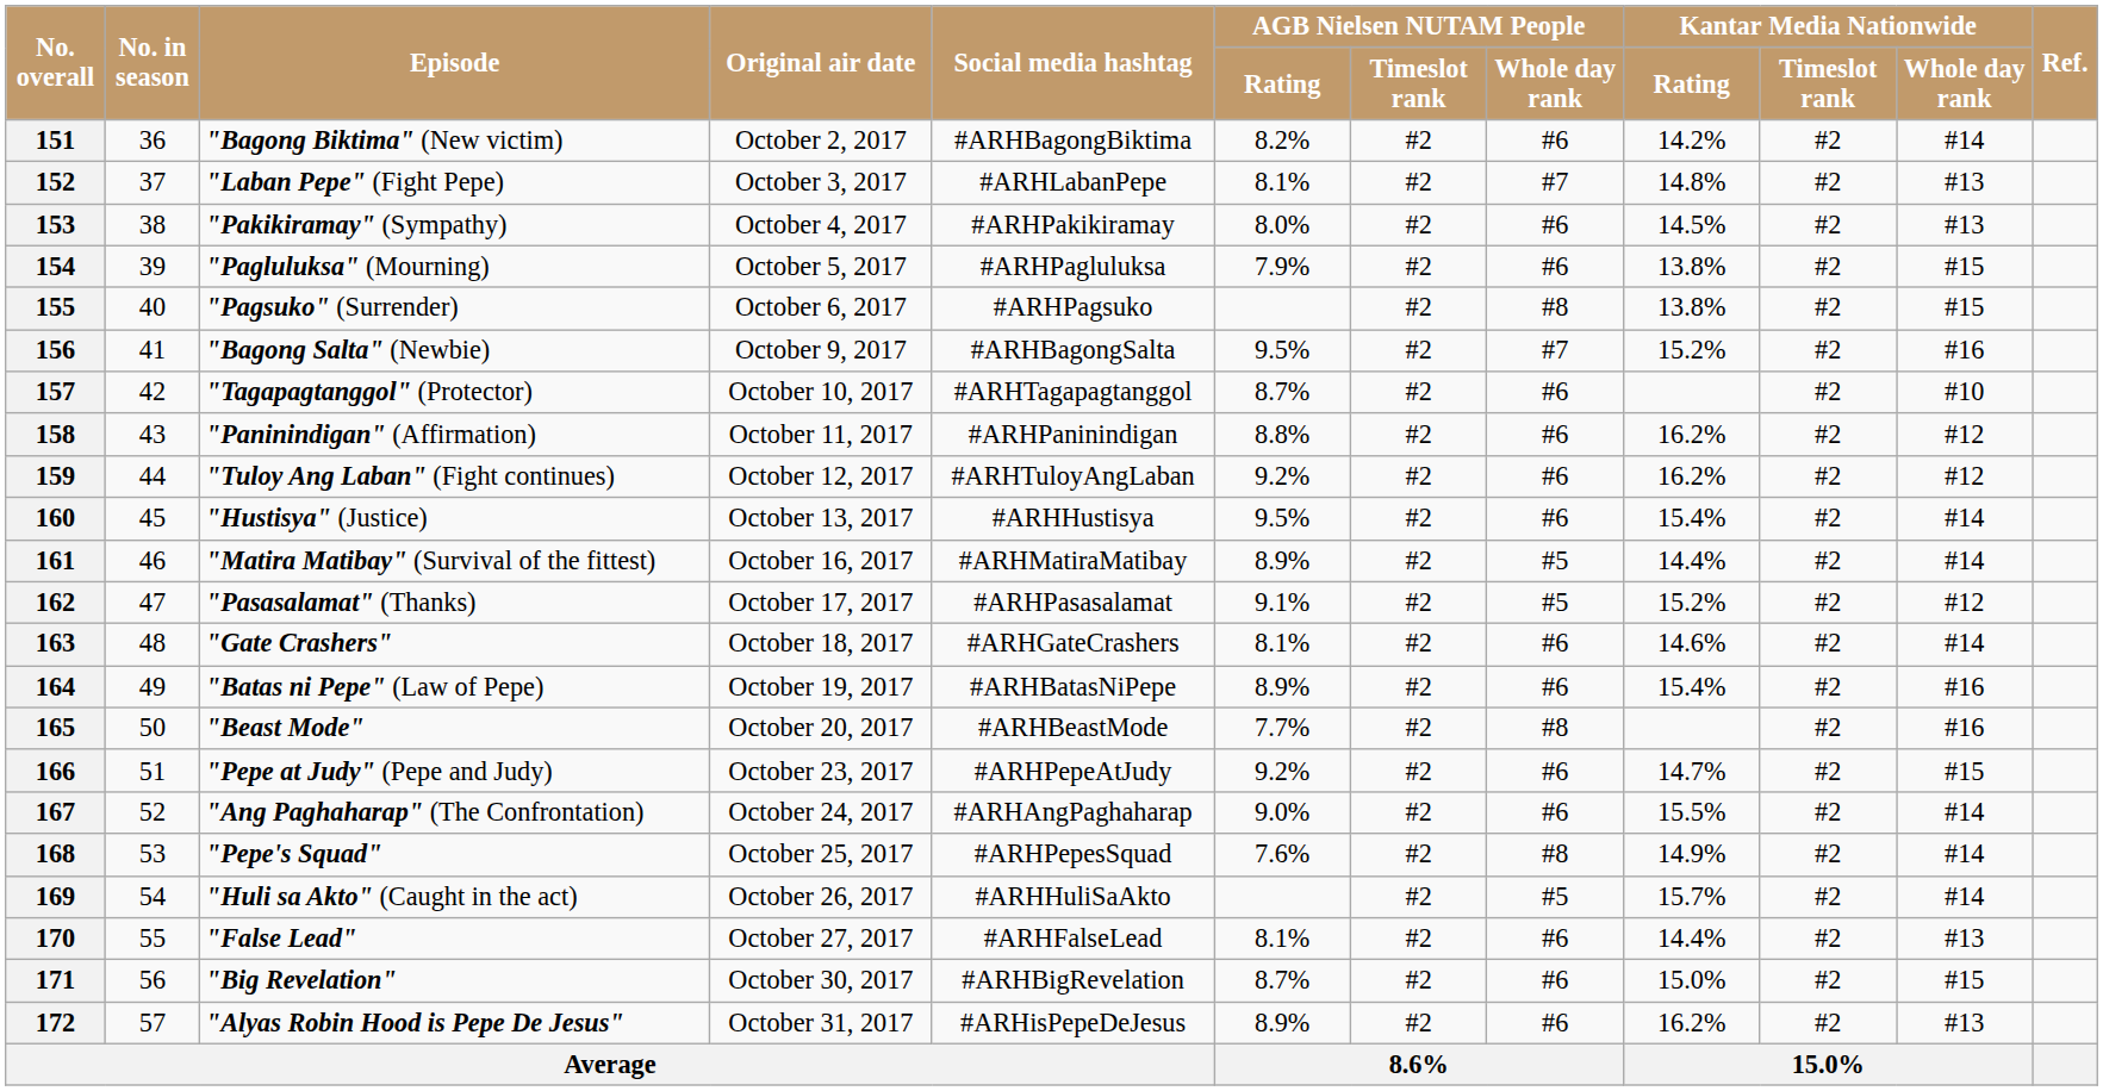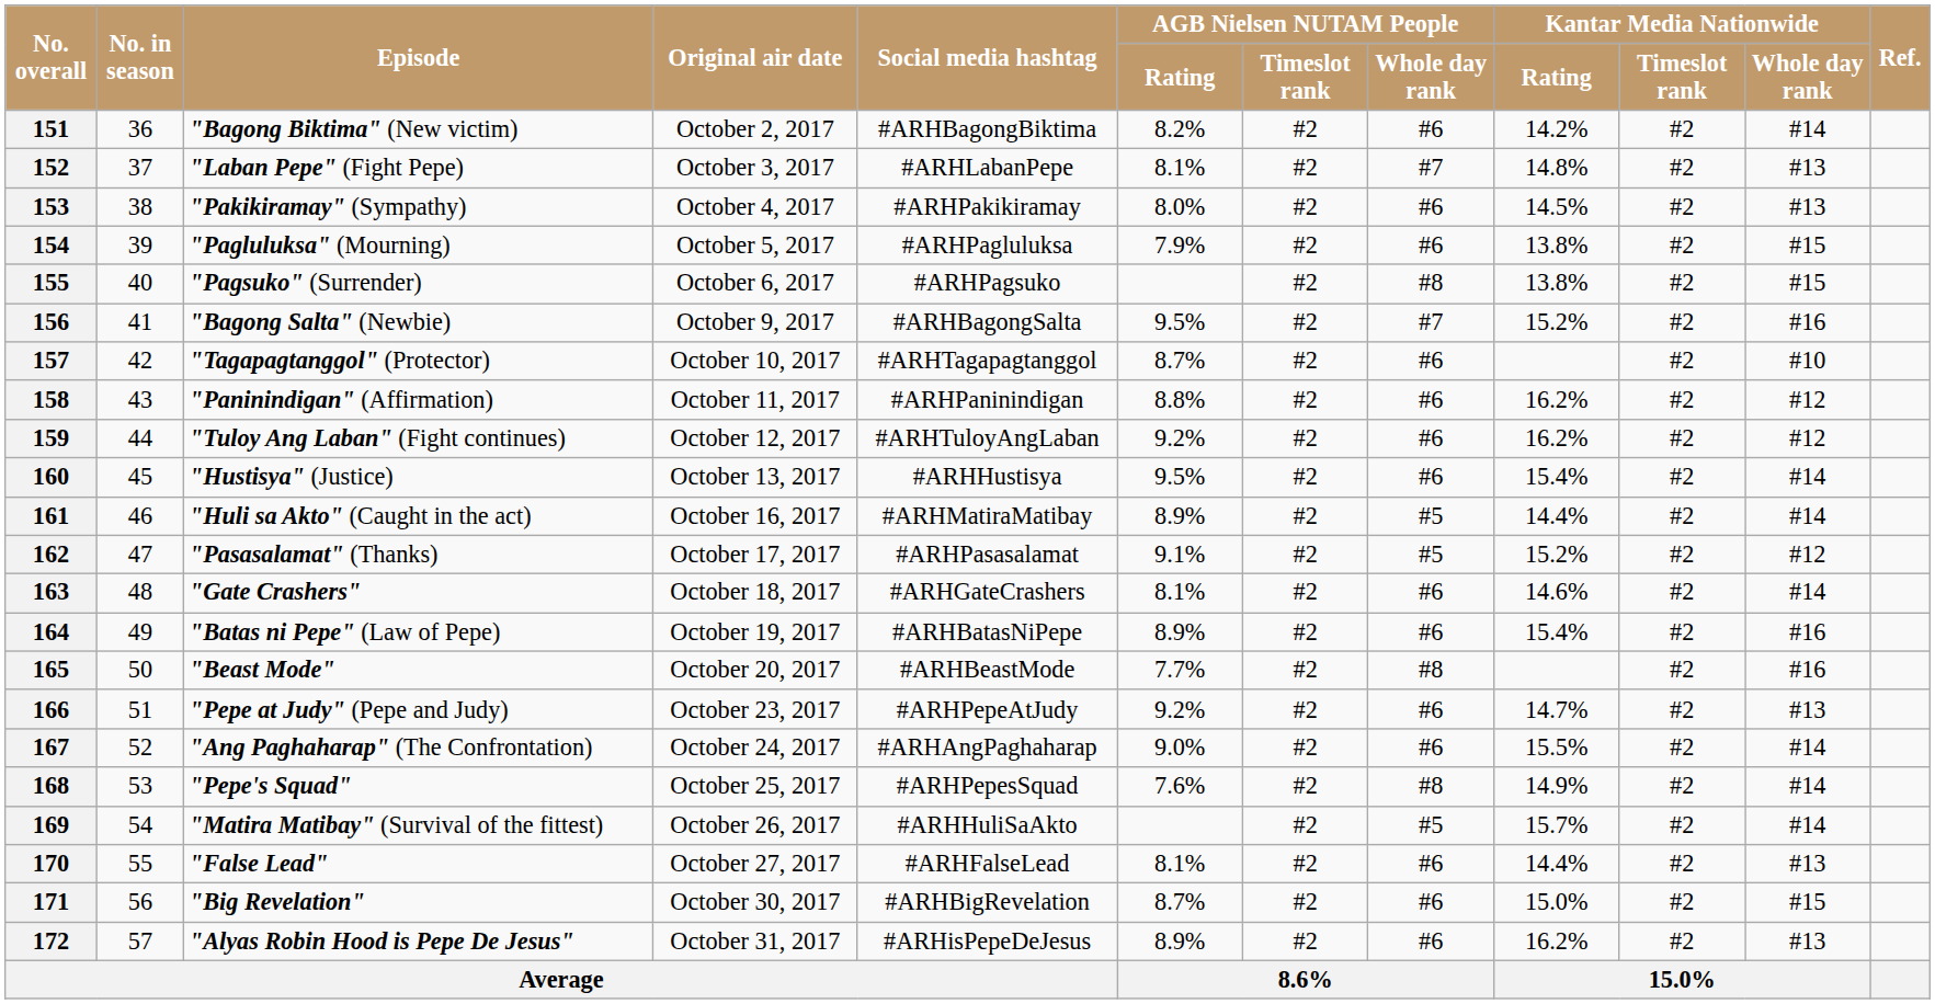161 | Episode: "Matira Matibay" (Survival of the fittest) -> "Huli sa Akto" (Caught in the act)
166 | Kantar Media Nationwide / Whole day rank: #15 -> #13
169 | Episode: "Huli sa Akto" (Caught in the act) -> "Matira Matibay" (Survival of the fittest)
